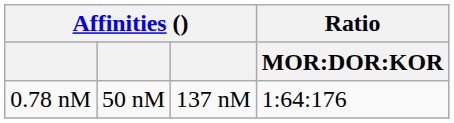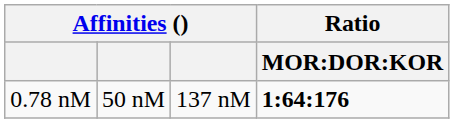0.78 nM | Ratio / MOR:DOR:KOR: normal -> bold
